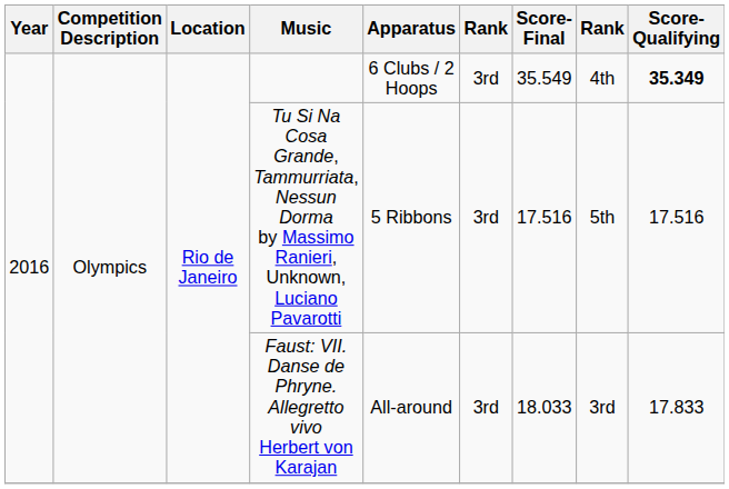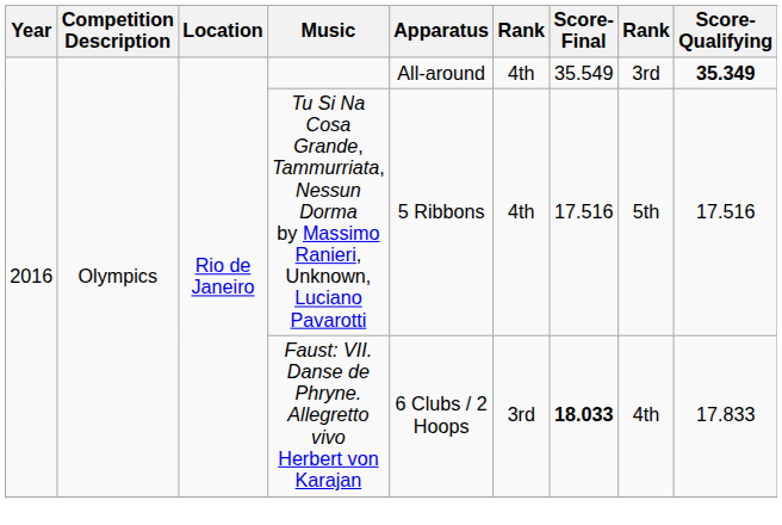row 2 | Apparatus: 6 Clubs / 2 Hoops -> All-around
row 2 | column 6: 3rd -> 4th
row 2 | column 8: 4th -> 3rd
row 3 | column 6: 3rd -> 4th
row 4 | Apparatus: All-around -> 6 Clubs / 2 Hoops
row 4 | Score-Final: normal -> bold
row 4 | column 8: 3rd -> 4th
